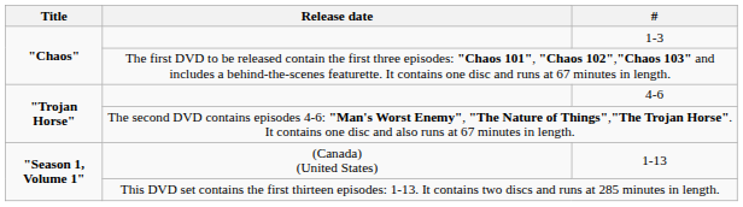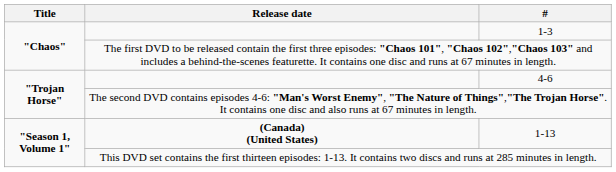1-13 | Release date: normal -> bold
